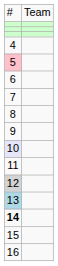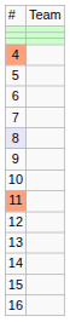row 5 | column 1: no background -> lightsalmon background
row 6 | column 1: pink background -> no background
row 9 | column 1: no background -> lavender background
row 11 | column 1: lavender background -> no background
row 12 | column 1: no background -> lightsalmon background
row 13 | column 1: lightgrey background -> no background
row 14 | column 1: lightblue background -> no background
row 15 | column 1: bold -> normal
